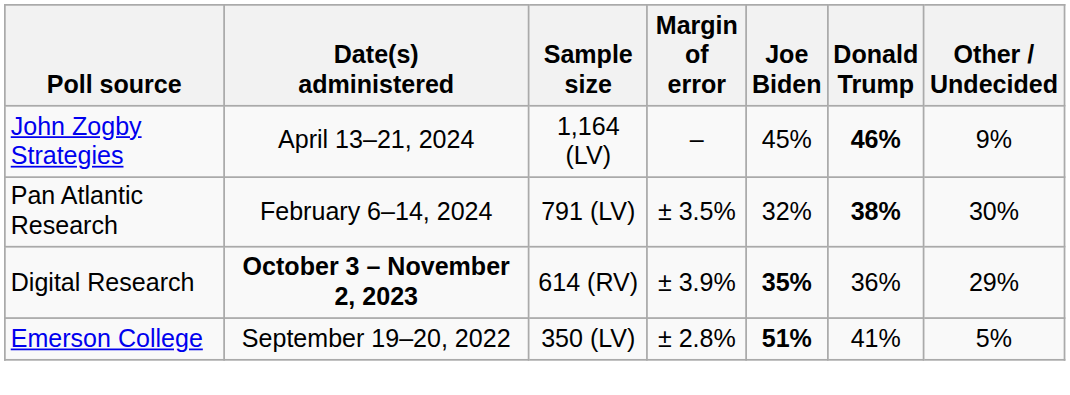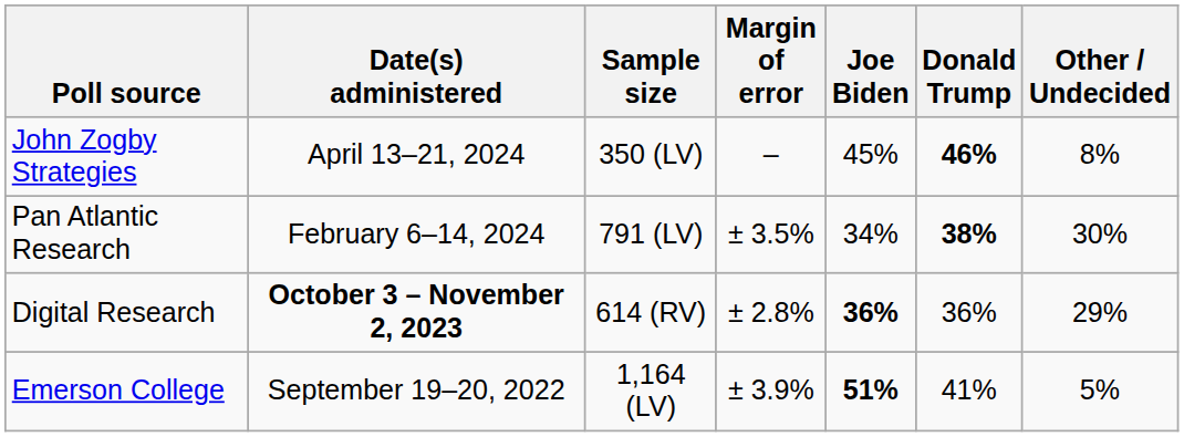John Zogby Strategies | Sample size: 1,164 (LV) -> 350 (LV)
John Zogby Strategies | Other / Undecided: 9% -> 8%
Pan Atlantic Research | Joe Biden: 32% -> 34%
Digital Research | Margin of error: ± 3.9% -> ± 2.8%
Digital Research | Joe Biden: 35% -> 36%
Emerson College | Sample size: 350 (LV) -> 1,164 (LV)
Emerson College | Margin of error: ± 2.8% -> ± 3.9%
